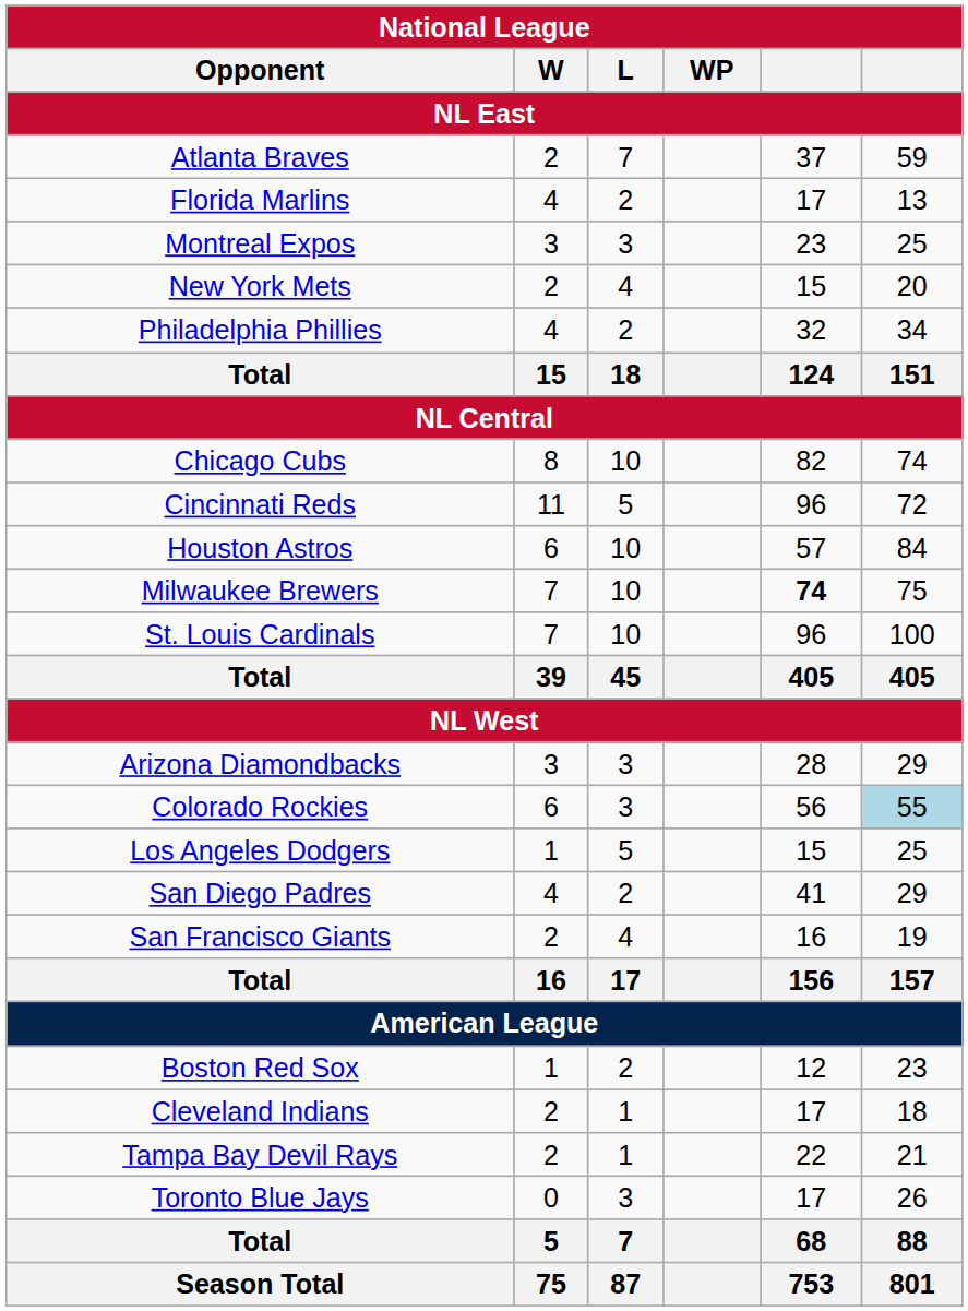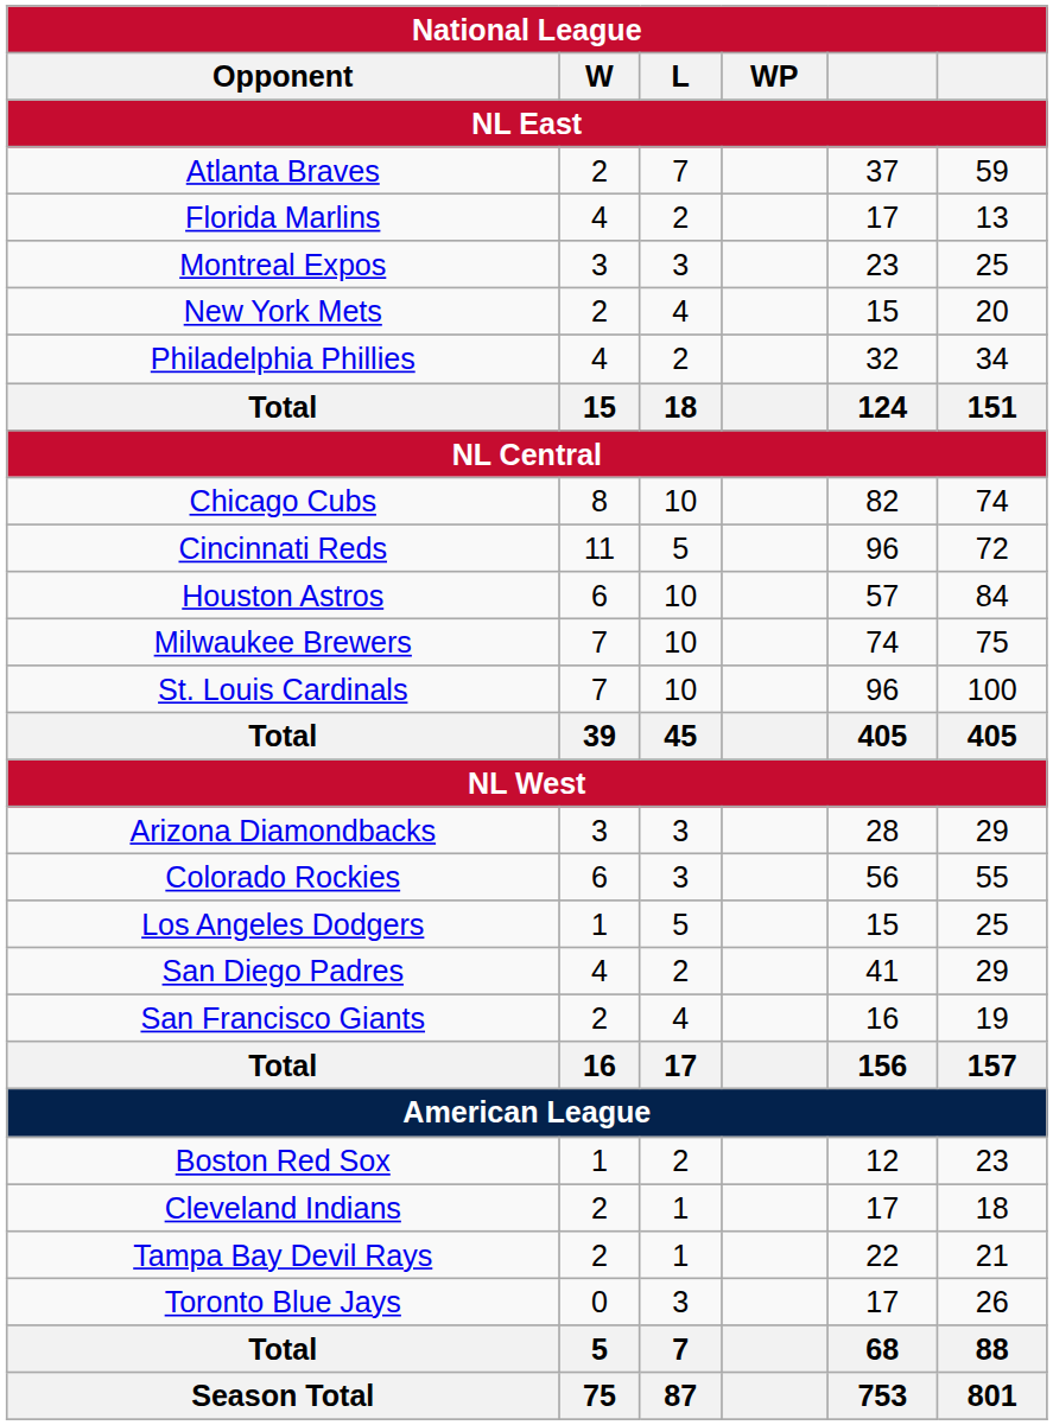Milwaukee Brewers | column 5: bold -> normal
Colorado Rockies | column 6: lightblue background -> no background
